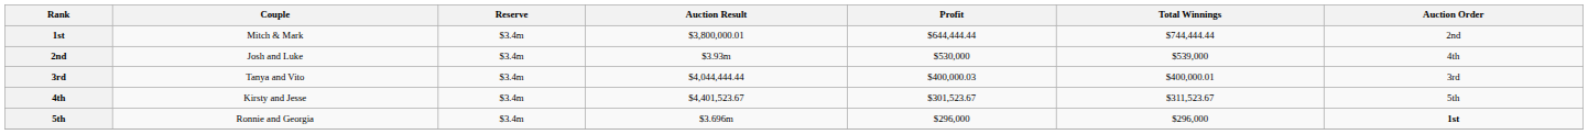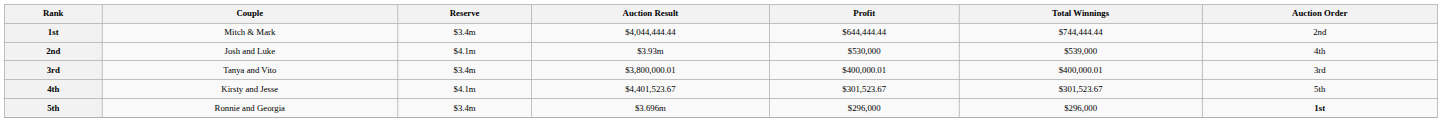row 2 | Auction Result: $3,800,000.01 -> $4,044,444.44
row 3 | Reserve: $3.4m -> $4.1m
row 4 | Auction Result: $4,044,444.44 -> $3,800,000.01
row 4 | Profit: $400,000.03 -> $400,000.01
row 5 | Reserve: $3.4m -> $4.1m
row 5 | Total Winnings: $311,523.67 -> $301,523.67
